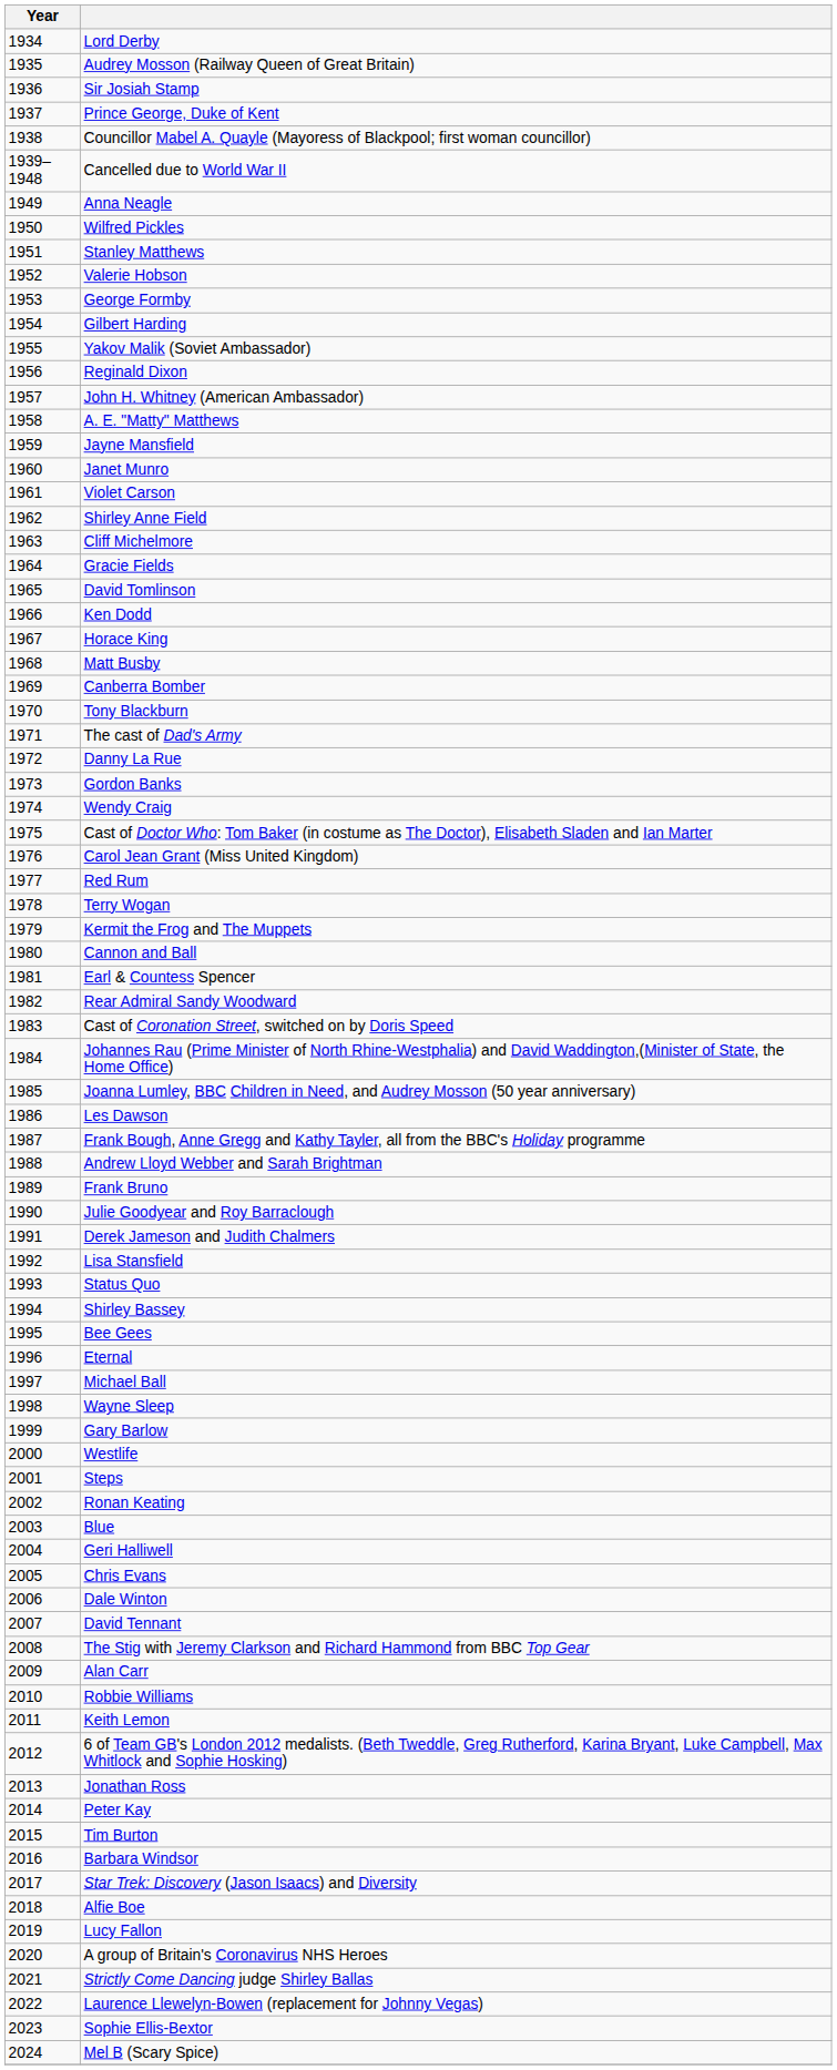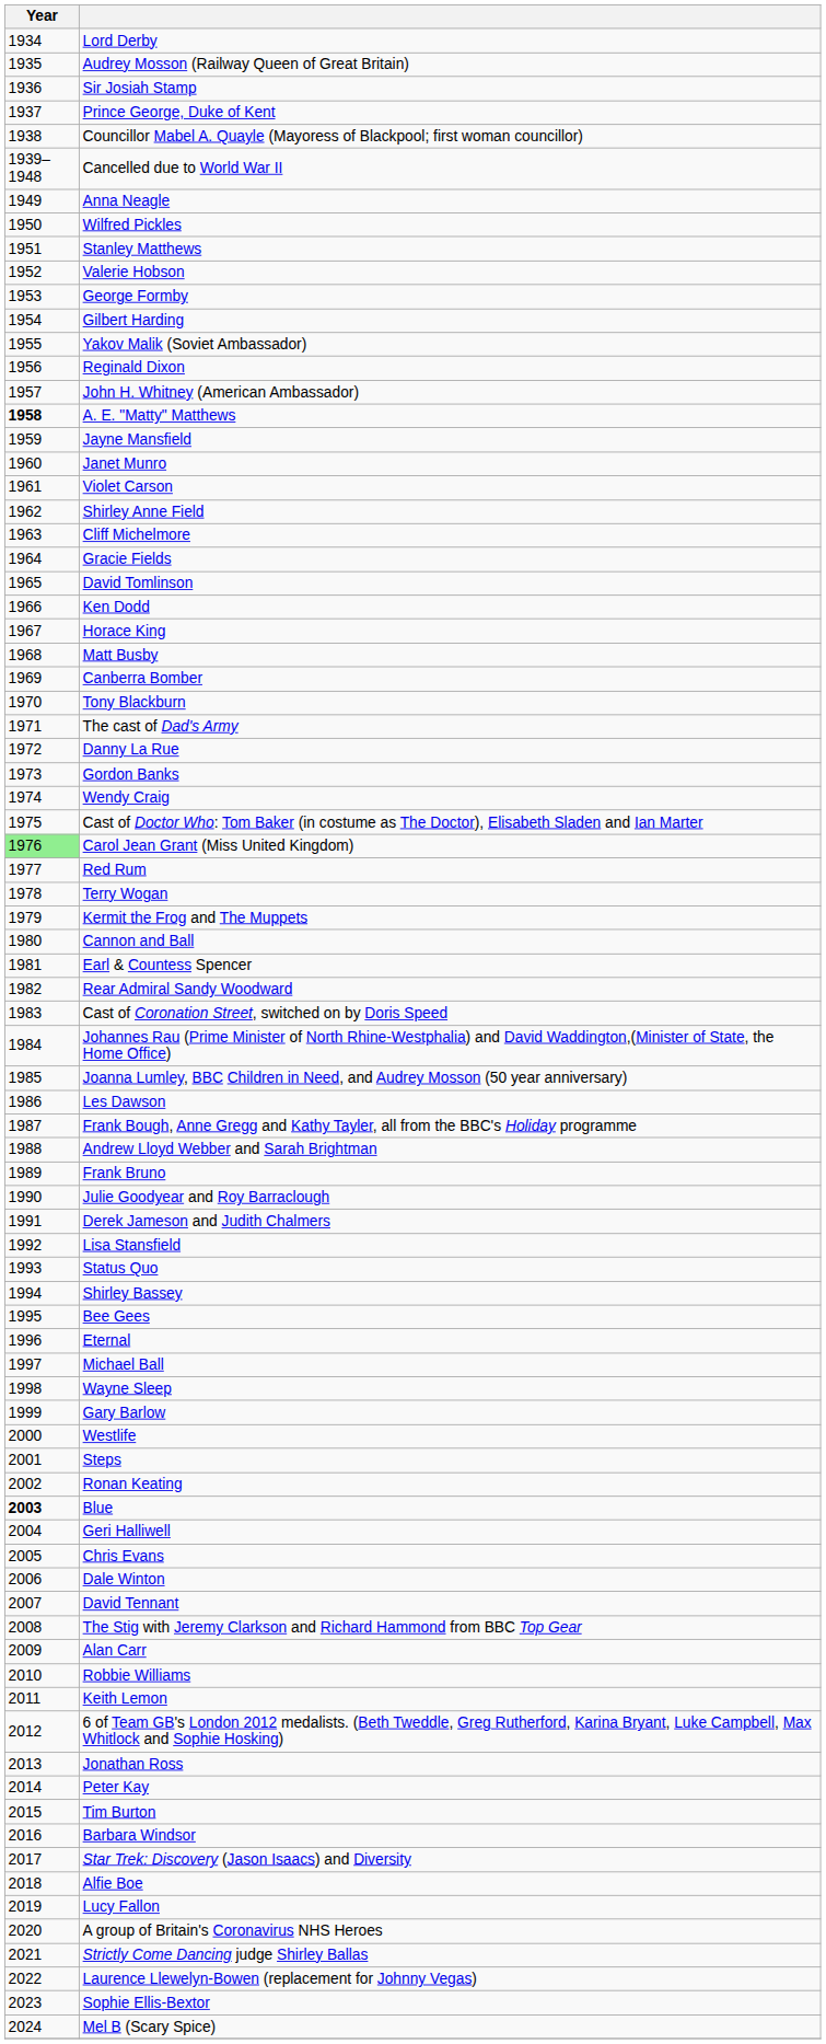A. E. "Matty" Matthews | Year: normal -> bold
Carol Jean Grant (Miss United Kingdom) | Year: no background -> lightgreen background
Blue | Year: normal -> bold
